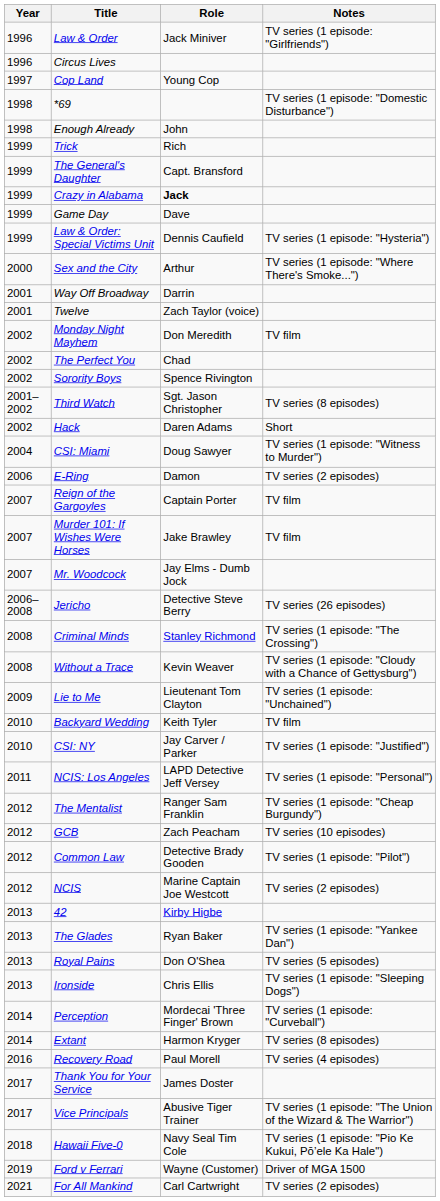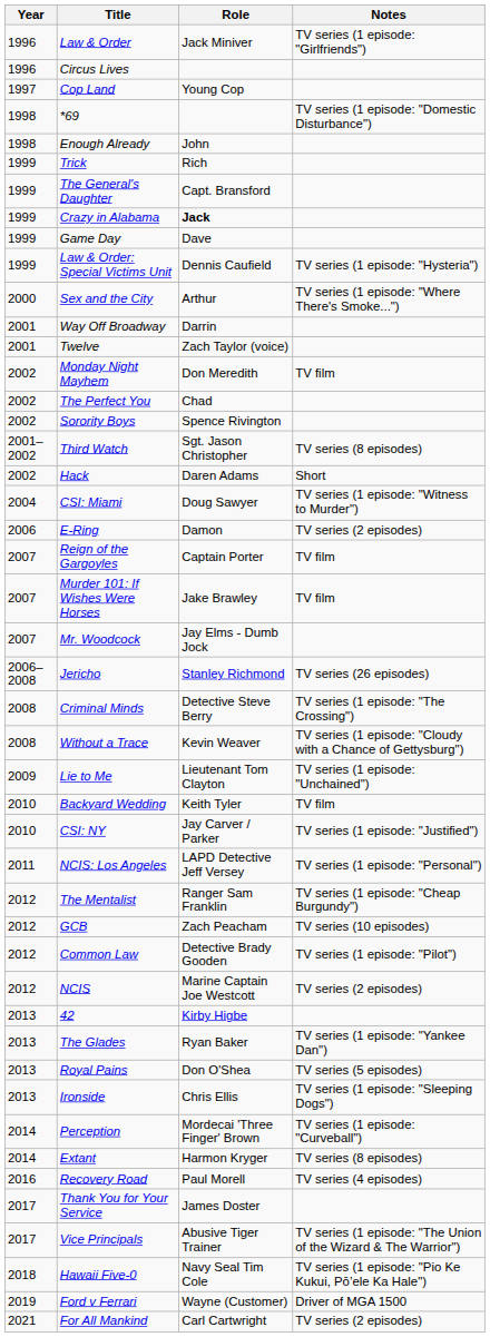Jericho | Role: Detective Steve Berry -> Stanley Richmond
Criminal Minds | Role: Stanley Richmond -> Detective Steve Berry
